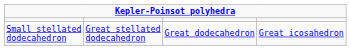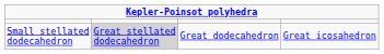Small stellated dodecahedron | column 2: no background -> lightgrey background
